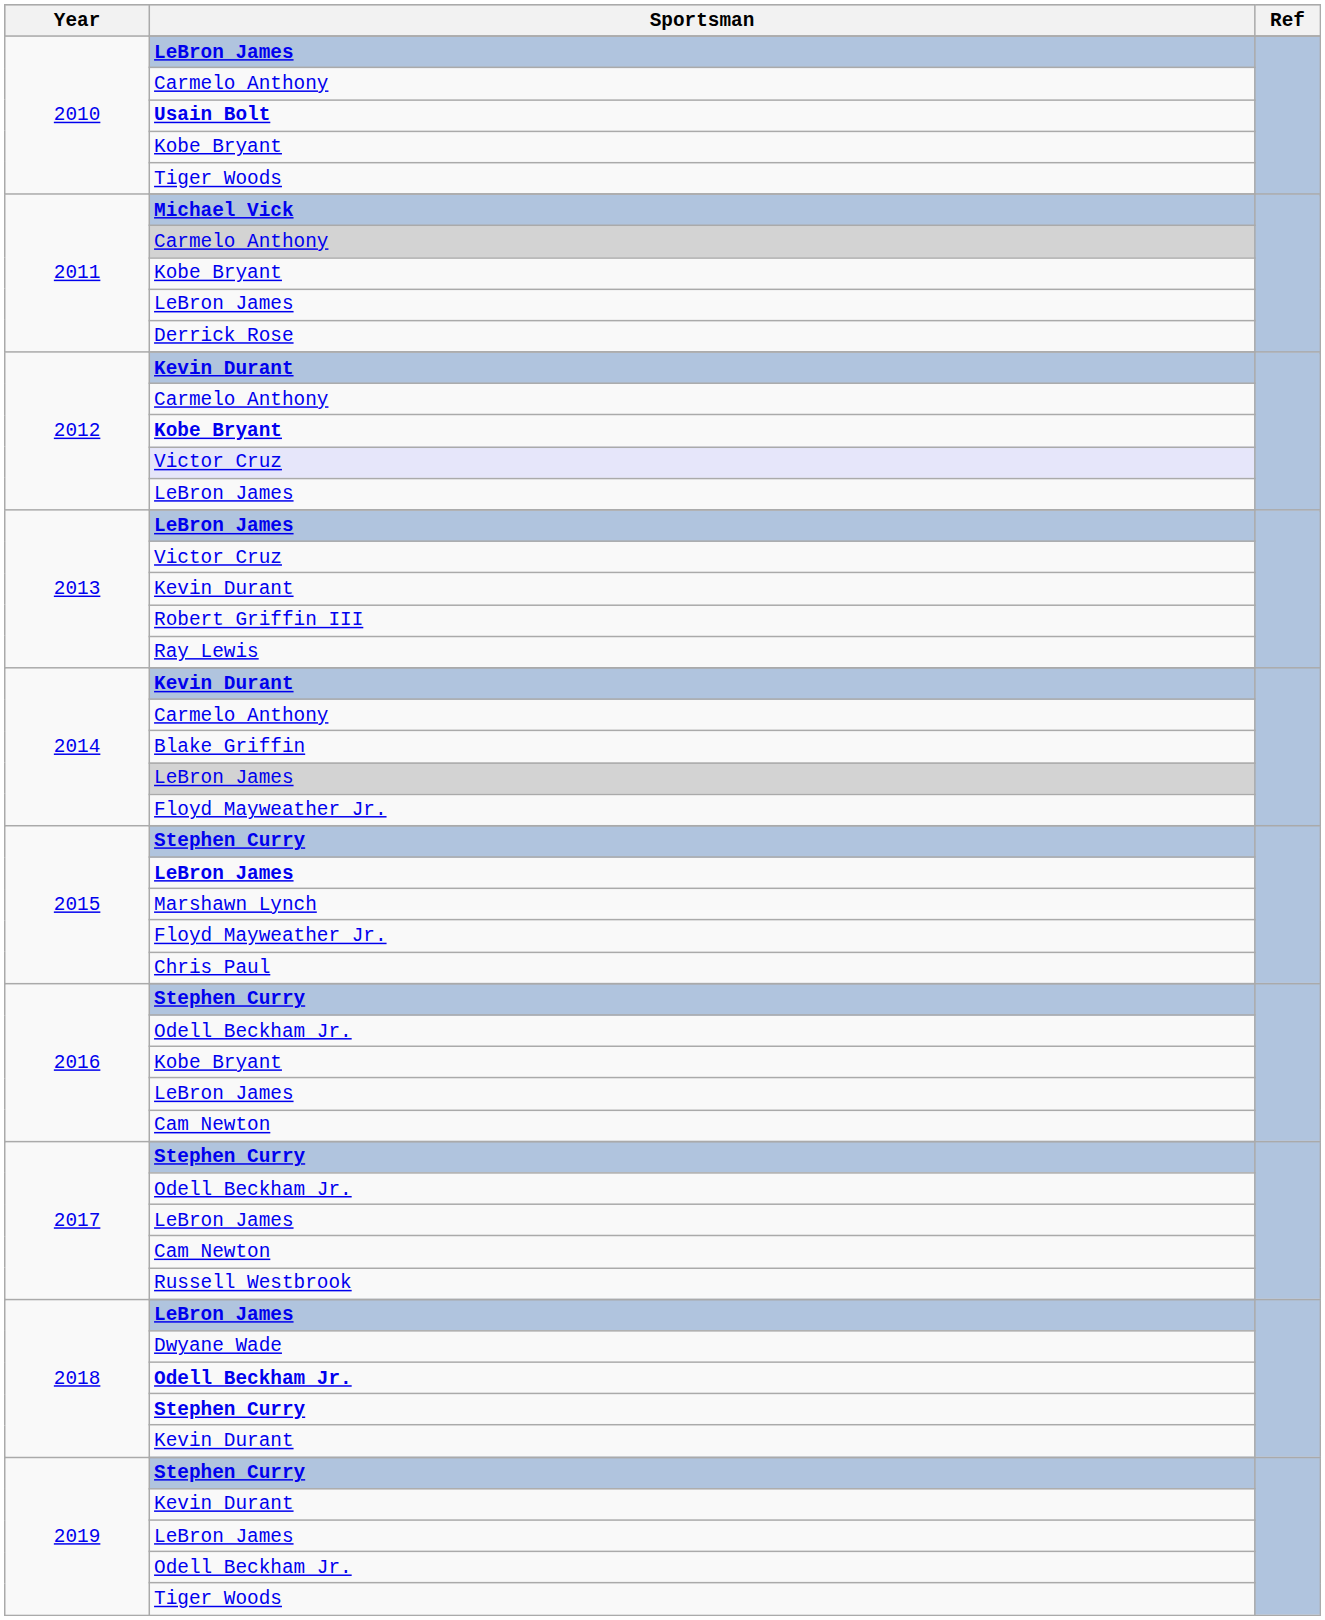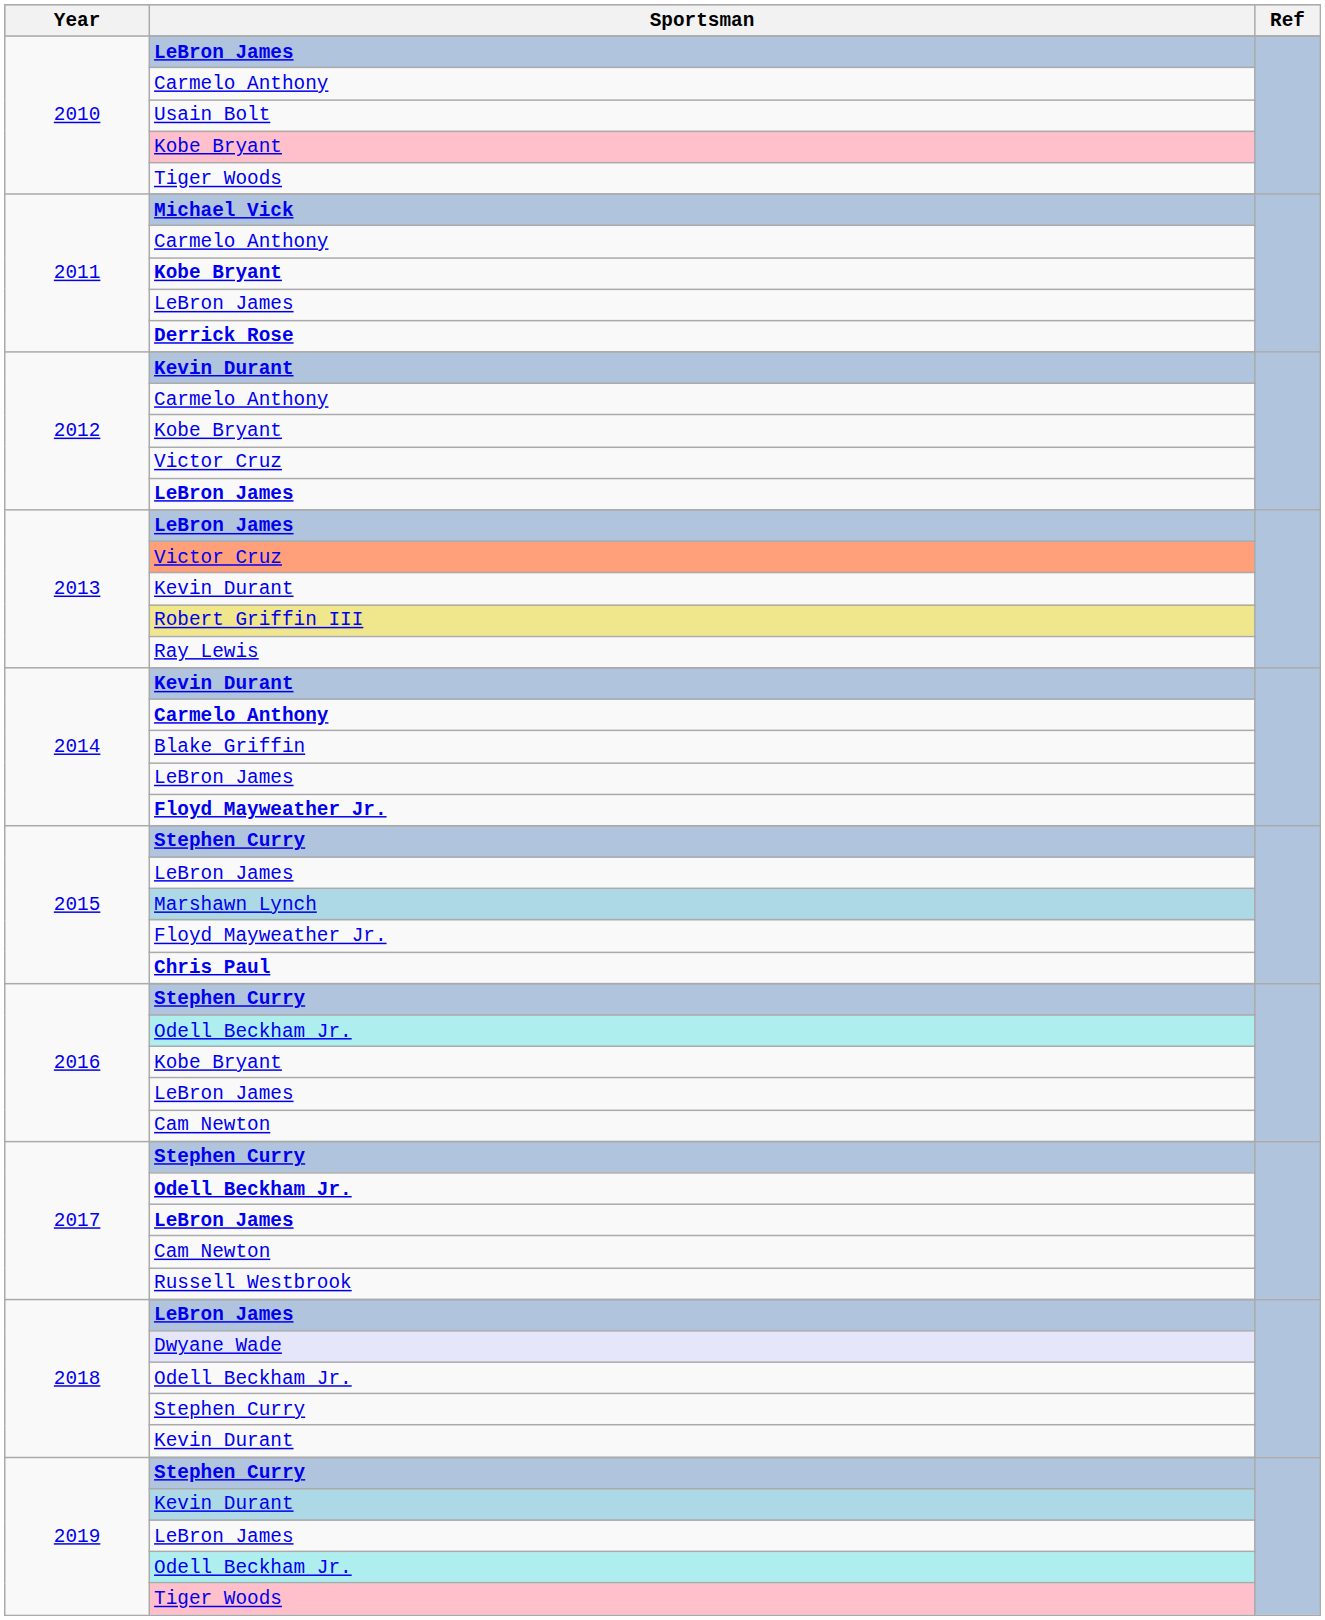Usain Bolt | Sportsman: bold -> normal
2010 / Kobe Bryant | Sportsman: no background -> pink background
2011 / Carmelo Anthony | Sportsman: lightgrey background -> no background
2011 / Kobe Bryant | Sportsman: normal -> bold
Derrick Rose | Sportsman: normal -> bold
2012 / Kobe Bryant | Sportsman: bold -> normal
2012 / Victor Cruz | Sportsman: lavender background -> no background
2012 / LeBron James | Sportsman: normal -> bold
2013 / Victor Cruz | Sportsman: no background -> lightsalmon background
Robert Griffin III | Sportsman: no background -> khaki background
2014 / Carmelo Anthony | Sportsman: normal -> bold
2014 / LeBron James | Sportsman: lightgrey background -> no background
2014 / Floyd Mayweather Jr. | Sportsman: normal -> bold
2015 / LeBron James | Sportsman: bold -> normal
Marshawn Lynch | Sportsman: no background -> lightblue background
Chris Paul | Sportsman: normal -> bold
2016 / Odell Beckham Jr. | Sportsman: no background -> paleturquoise background
2017 / Odell Beckham Jr. | Sportsman: normal -> bold
2017 / LeBron James | Sportsman: normal -> bold
Dwyane Wade | Sportsman: no background -> lavender background
2018 / Odell Beckham Jr. | Sportsman: bold -> normal
2018 / Stephen Curry | Sportsman: bold -> normal
2019 / Kevin Durant | Sportsman: no background -> lightblue background
2019 / Odell Beckham Jr. | Sportsman: no background -> paleturquoise background
2019 / Tiger Woods | Sportsman: no background -> pink background
